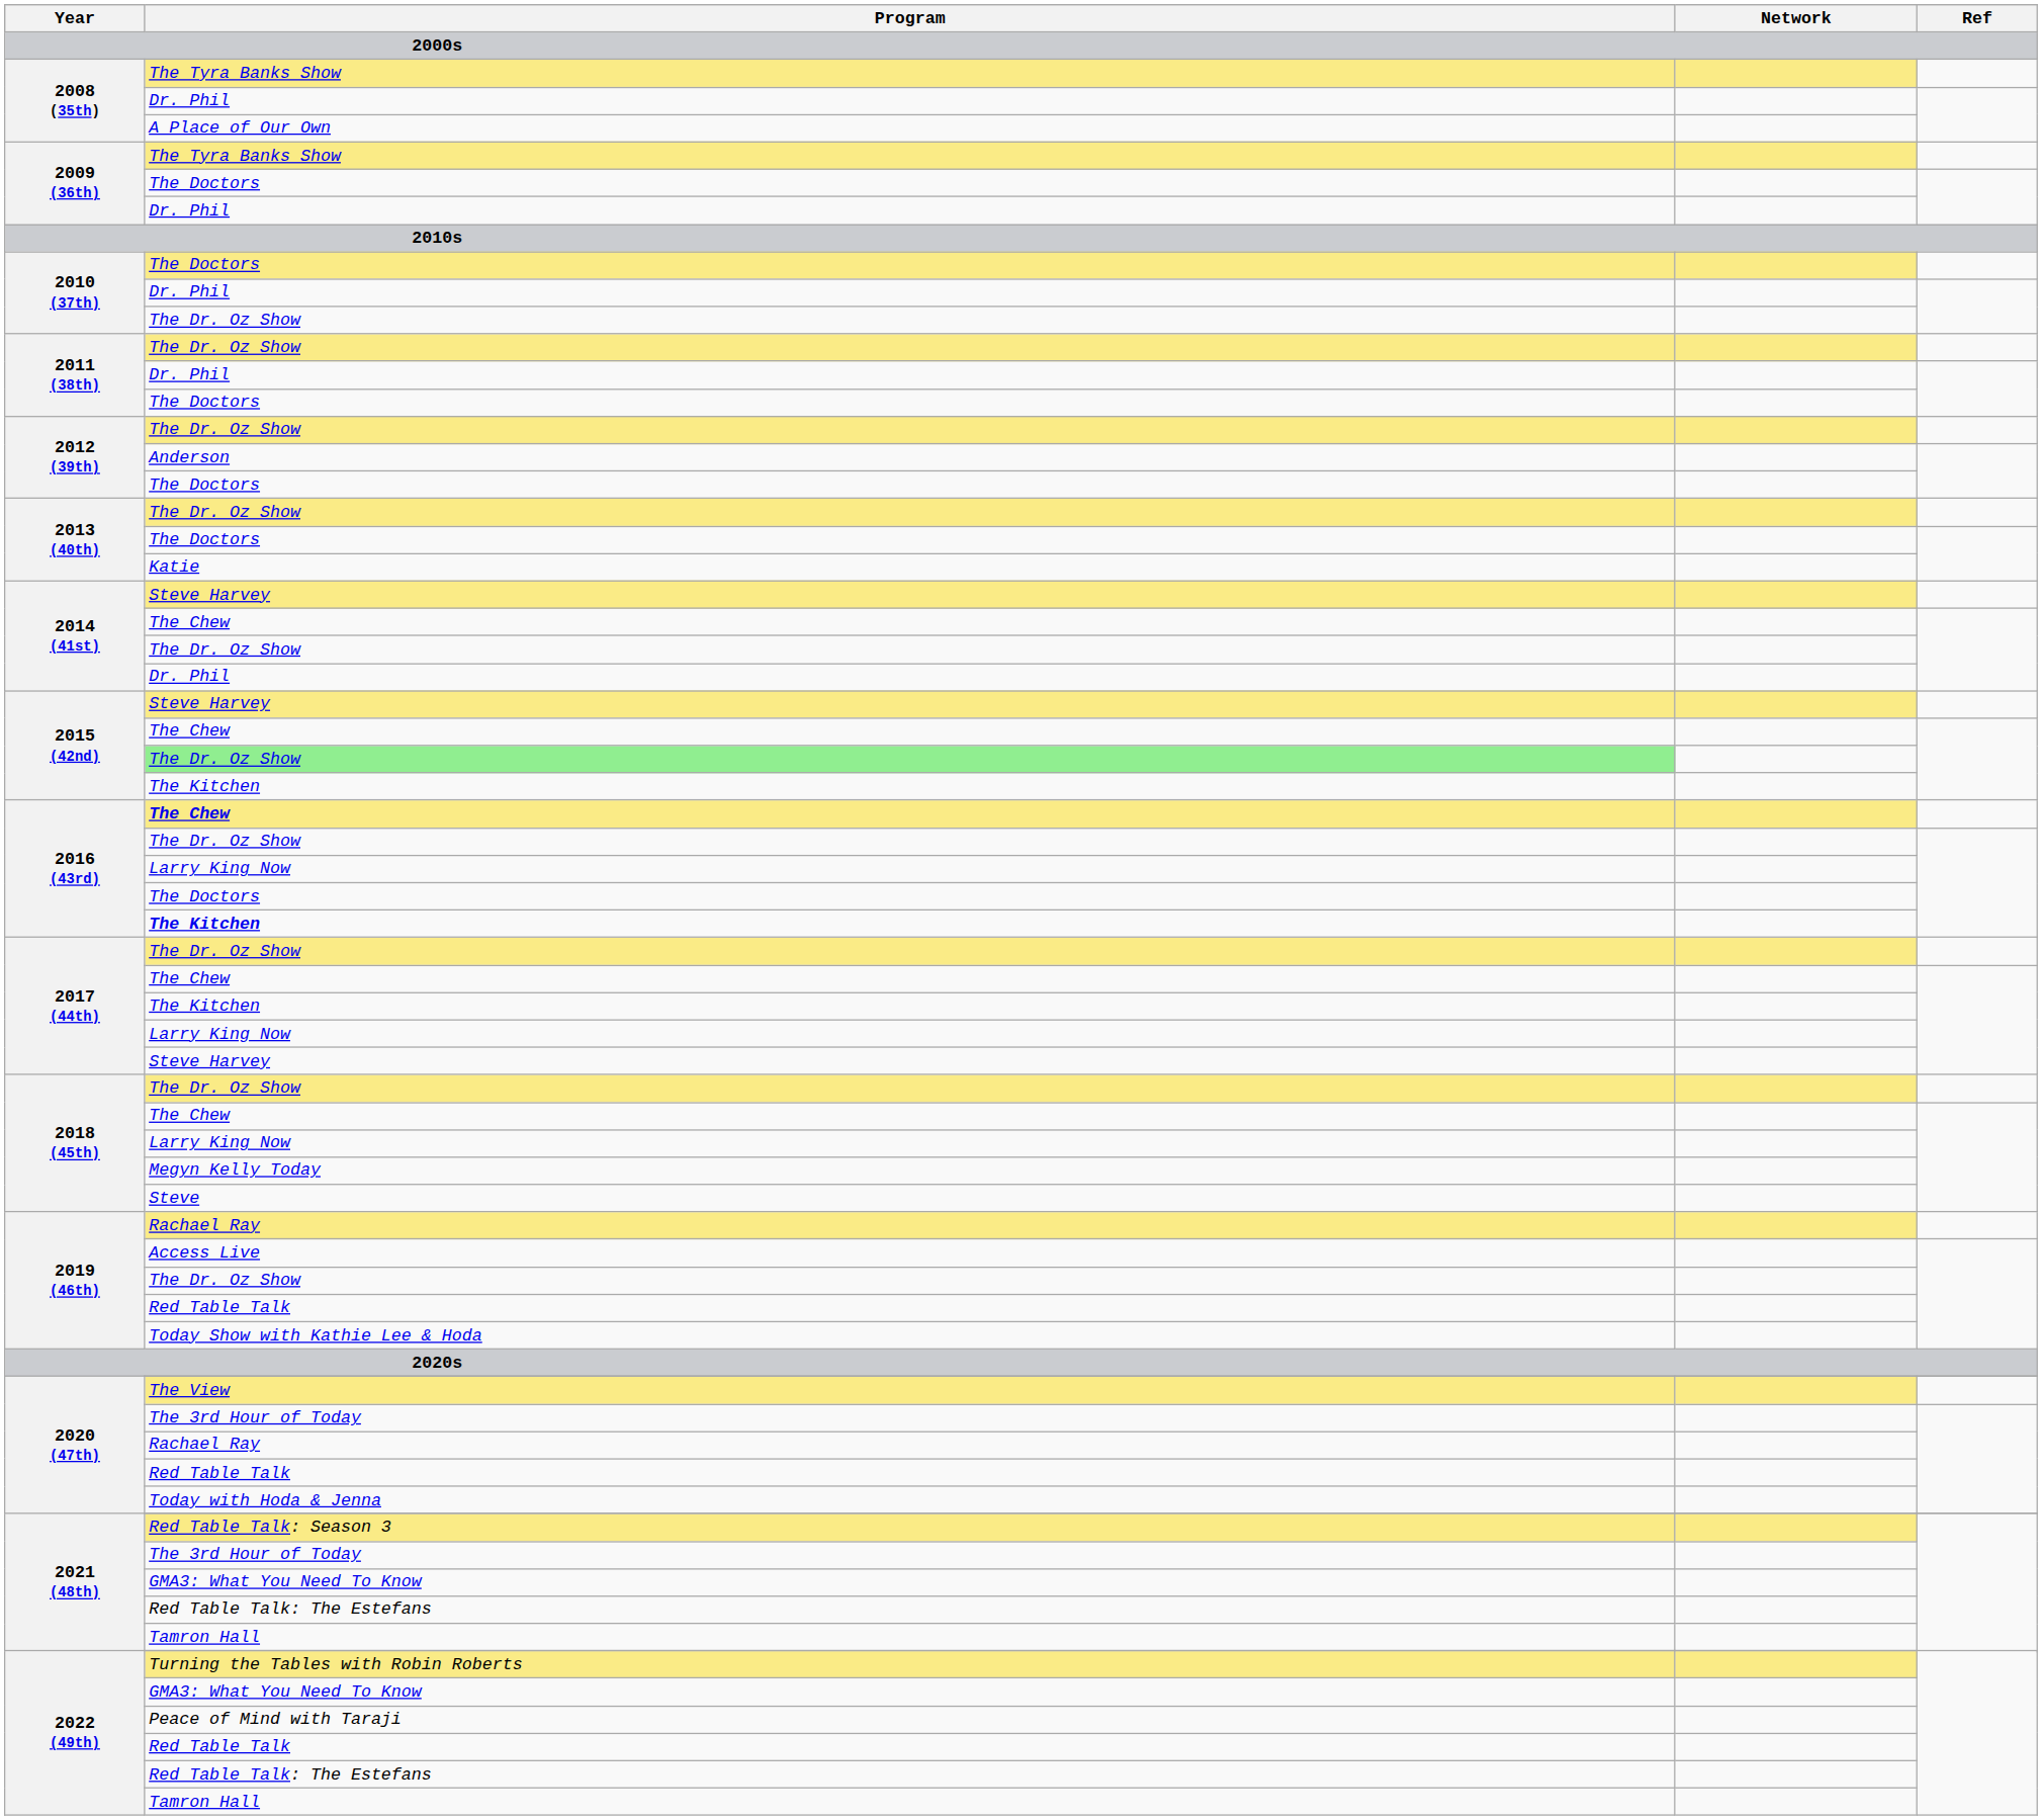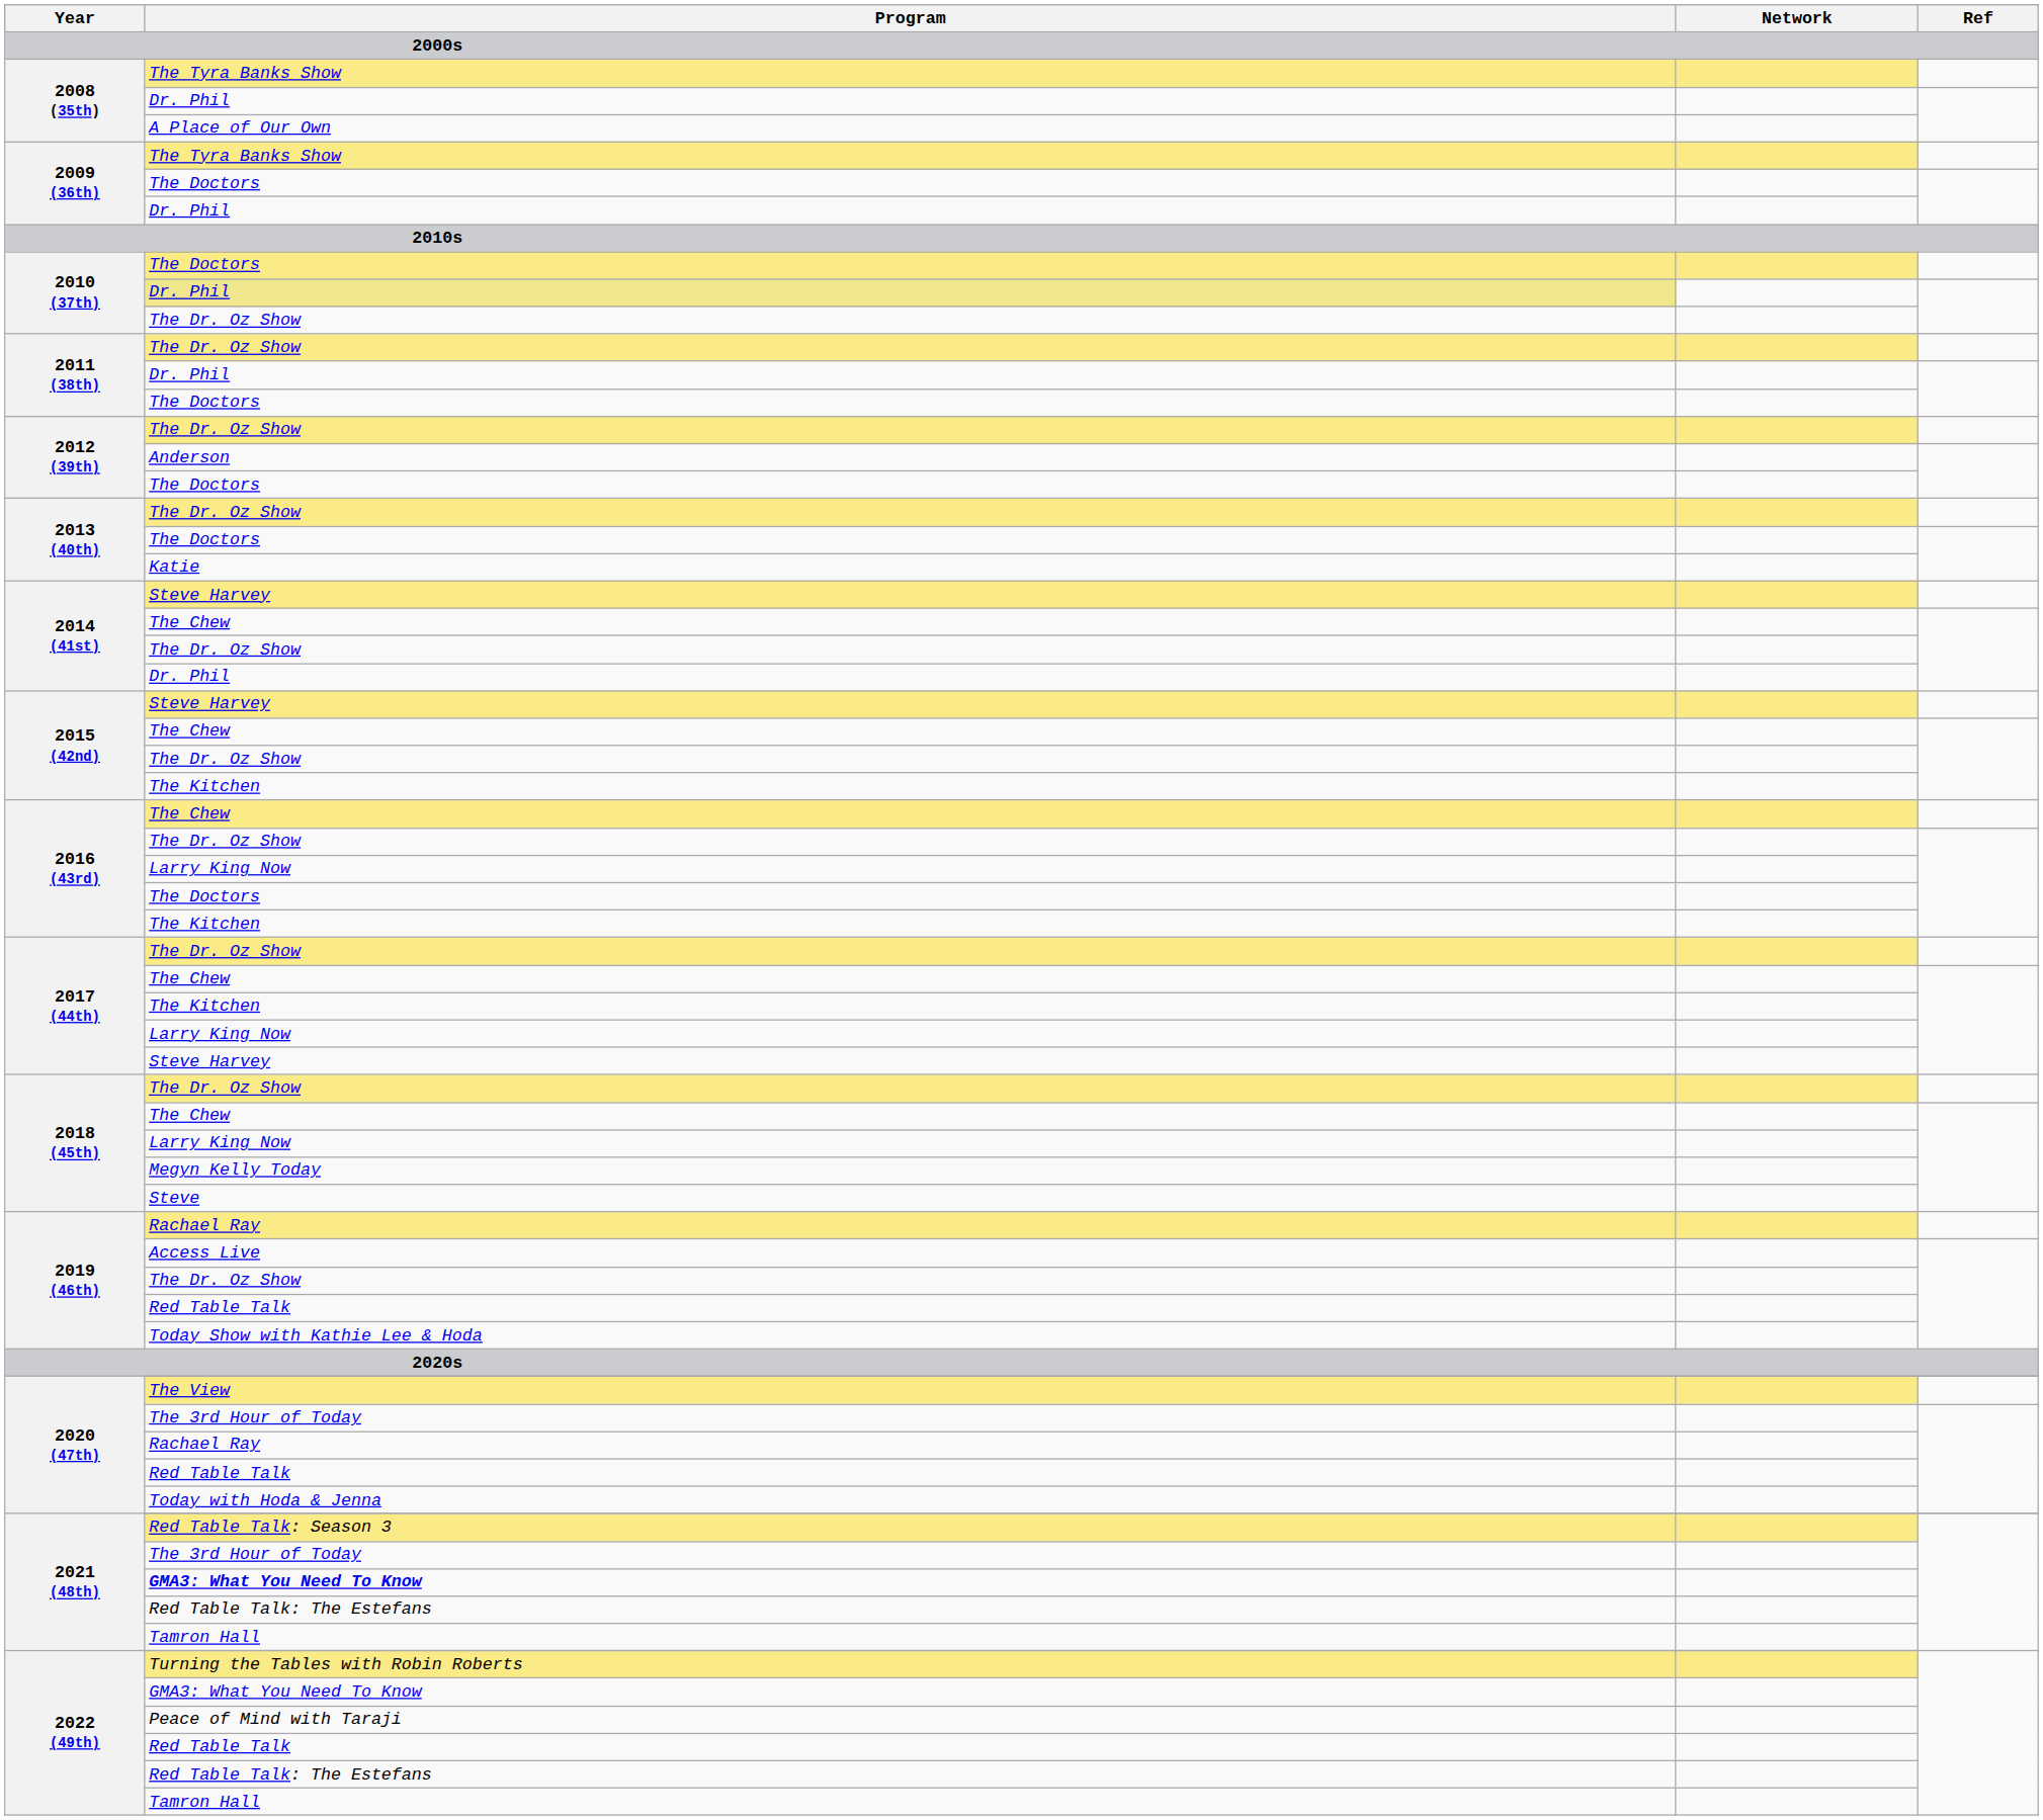2010 (37th) / Dr. Phil | Program: no background -> khaki background
2015 (42nd) / The Dr. Oz Show | Program: lightgreen background -> no background
2016 (43rd) / The Chew | Program: bold -> normal
2016 (43rd) / The Kitchen | Program: bold -> normal
2021 (48th) / GMA3: What You Need To Know | Program: normal -> bold
